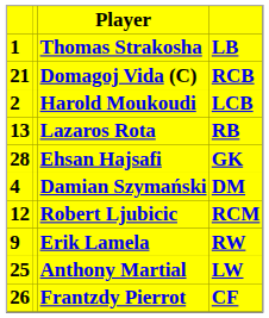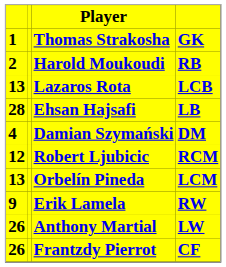Thomas Strakosha | column 3: LB -> GK
- row: 21 | Domagoj Vida (C) | RCB
Harold Moukoudi | column 3: LCB -> RB
Lazaros Rota | column 3: RB -> LCB
Ehsan Hajsafi | column 3: GK -> LB
+ row: 13 | Orbelín Pineda | LCM
Anthony Martial | column 1: 25 -> 26
